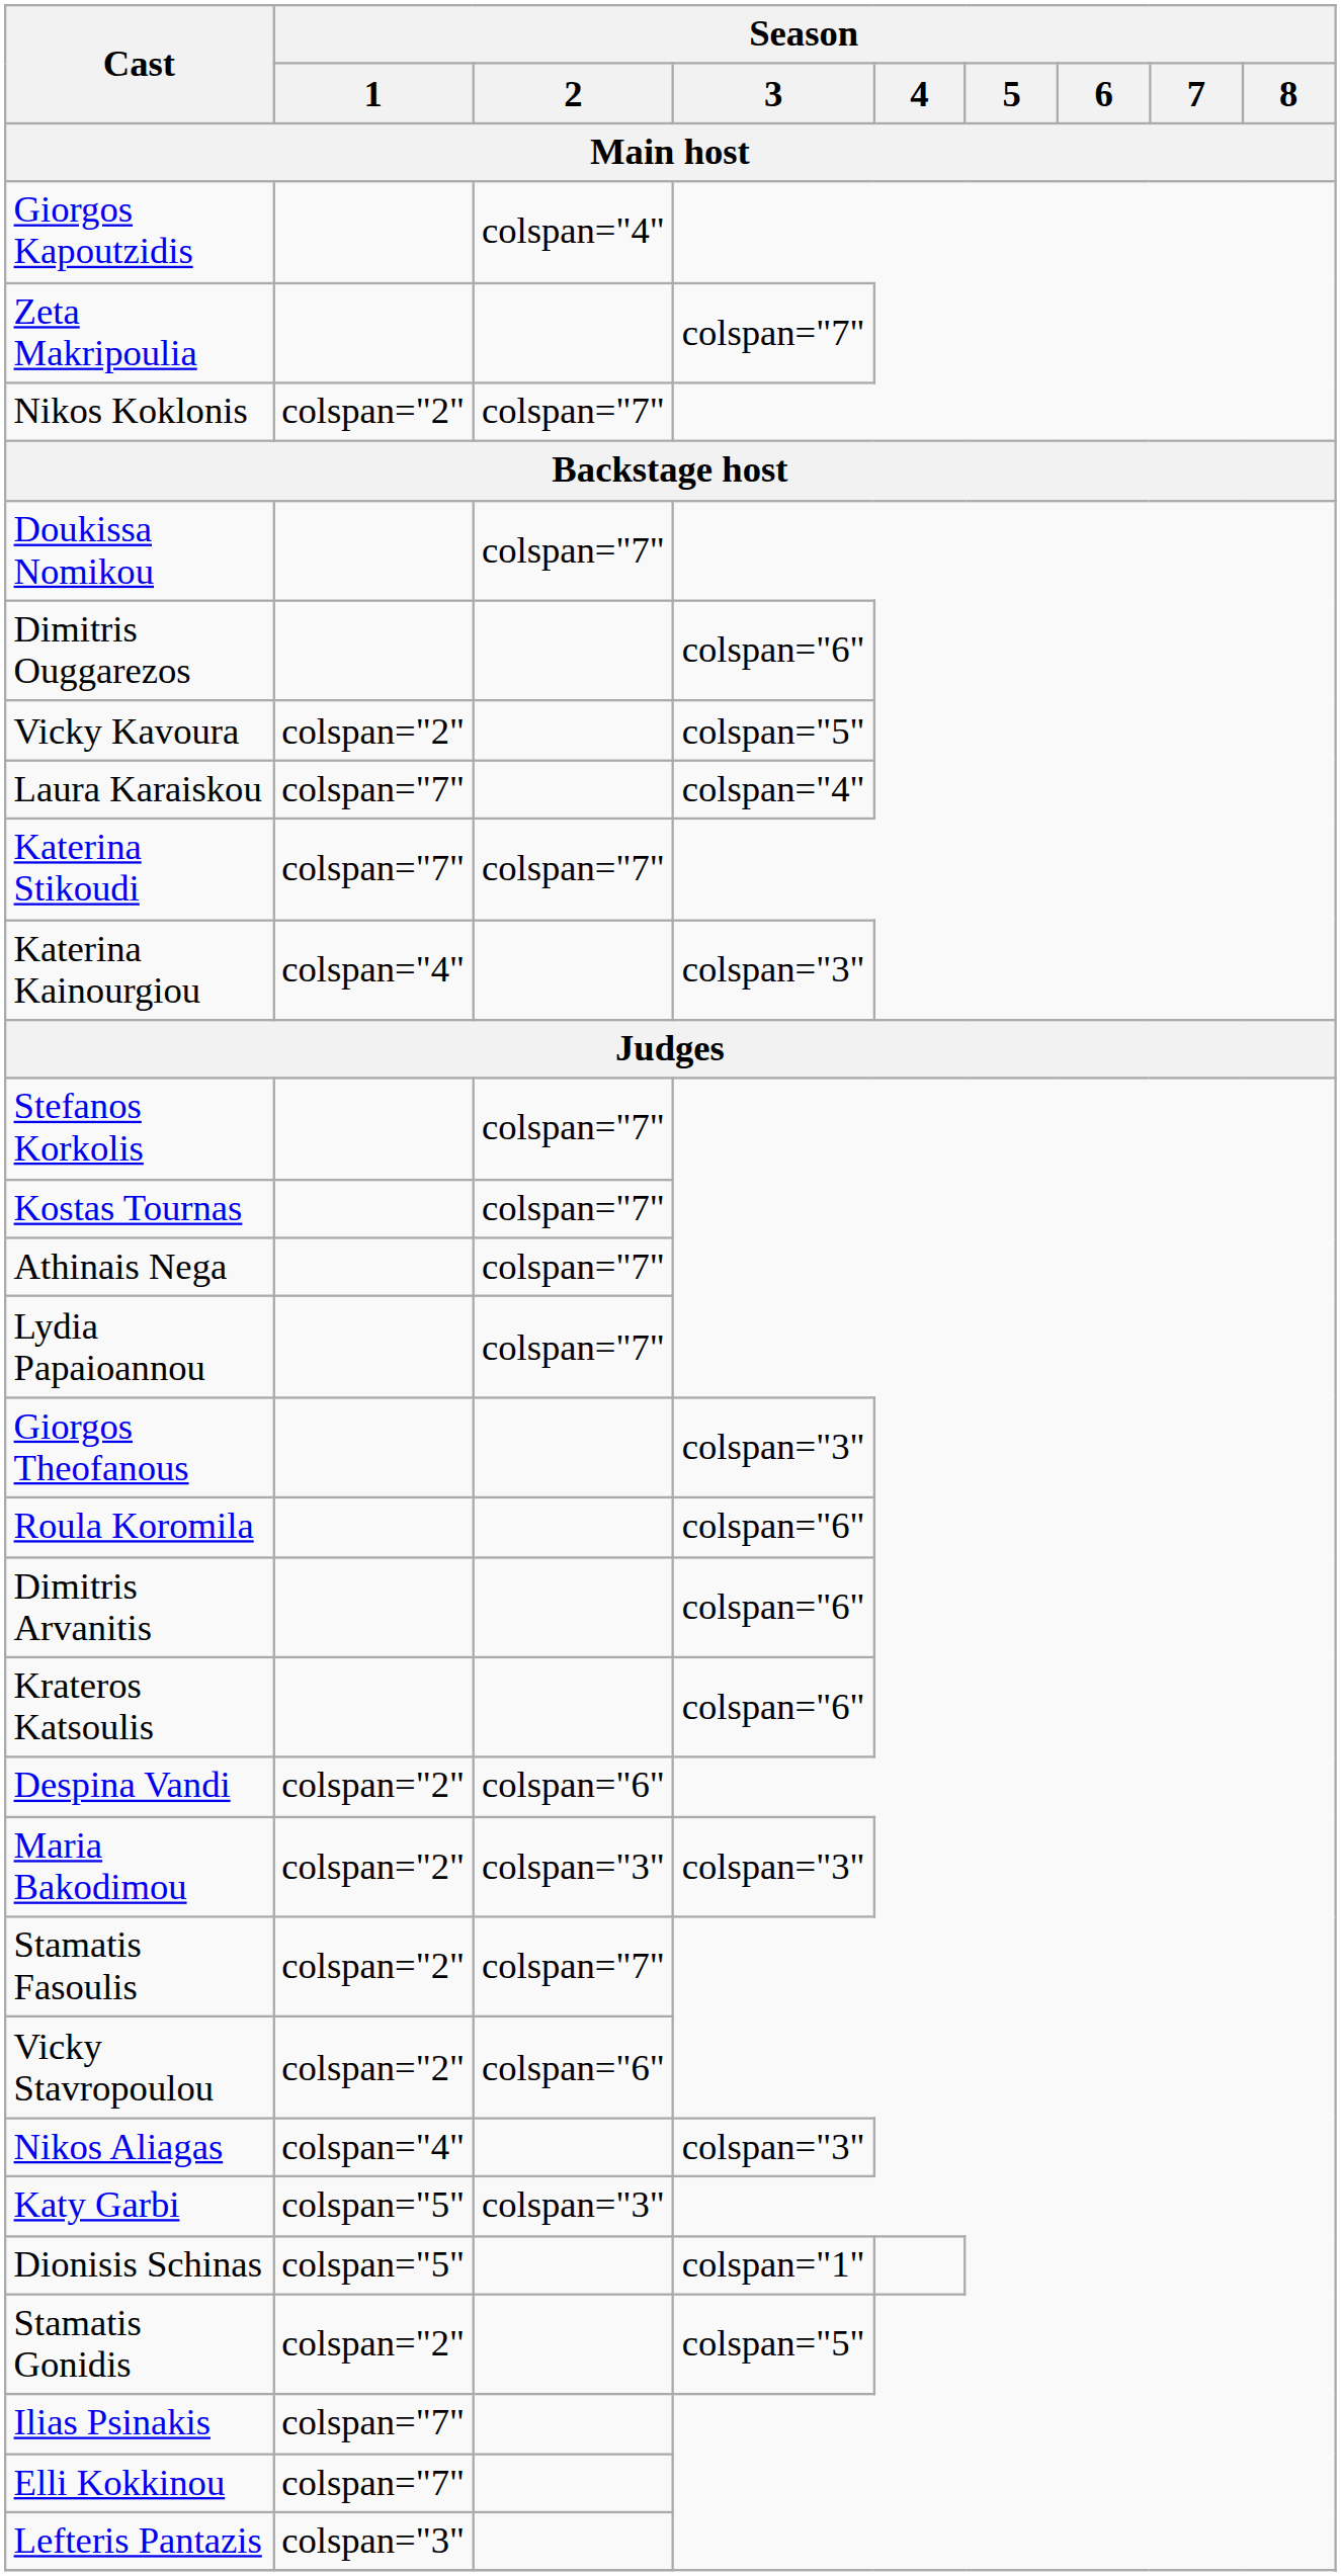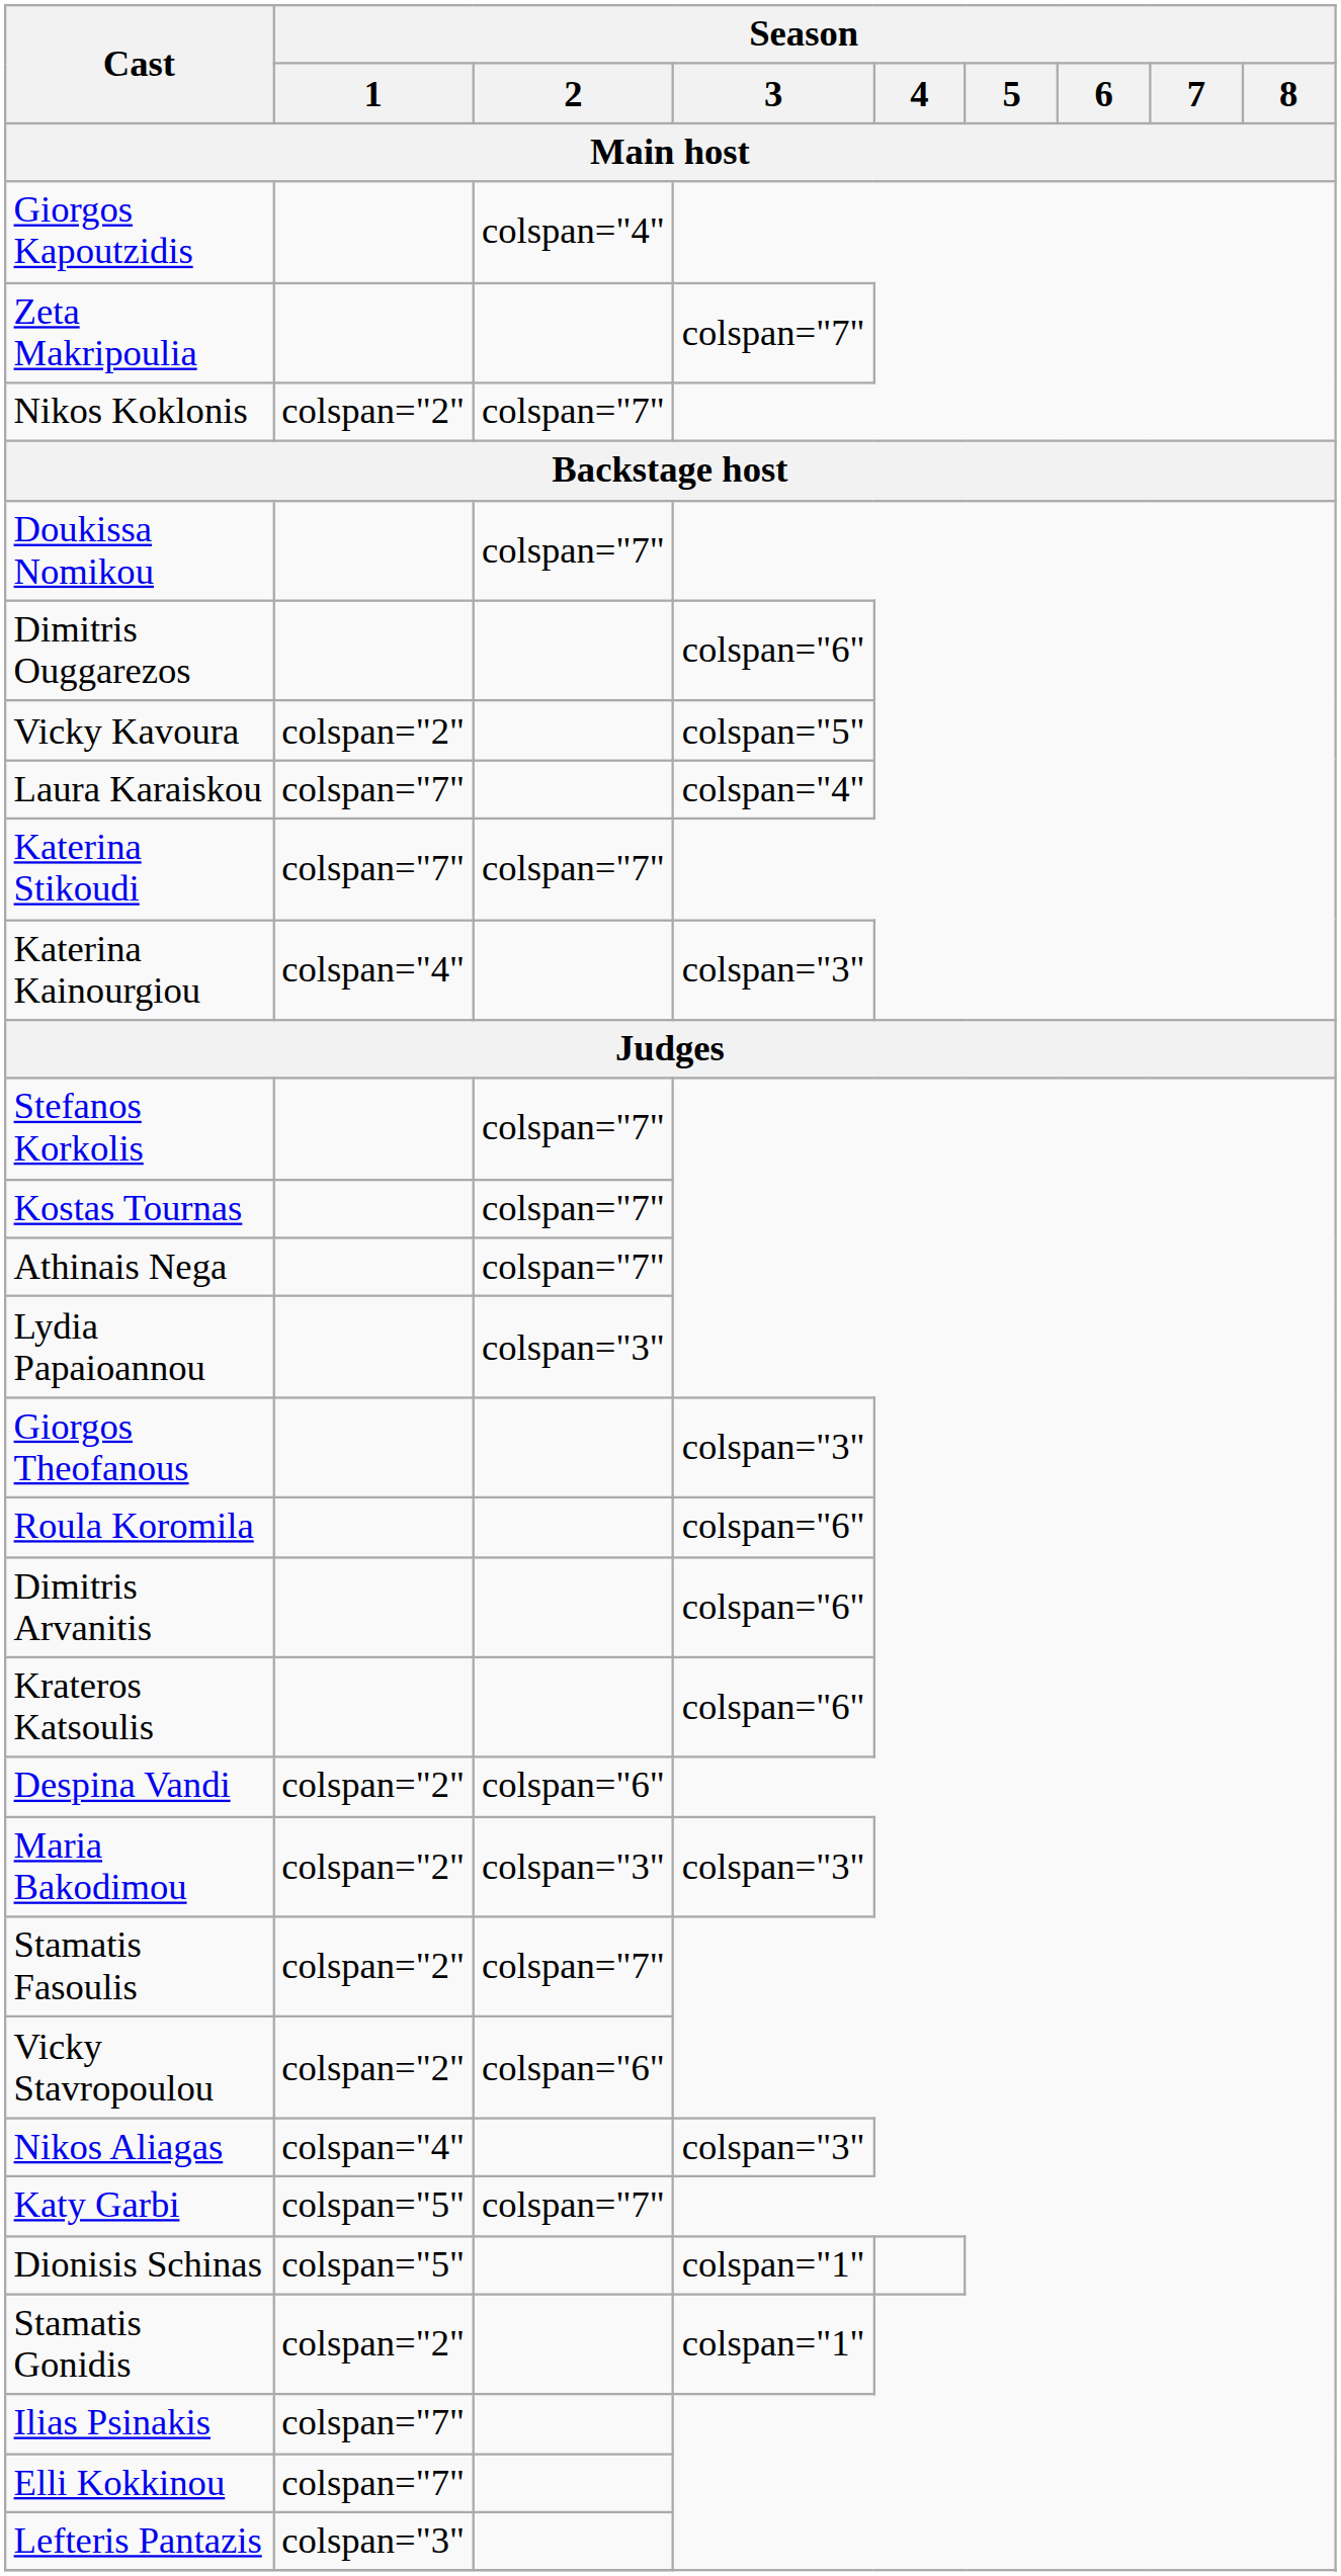Lydia Papaioannou | Season / 2: colspan="7" -> colspan="3"
Katy Garbi | Season / 2: colspan="3" -> colspan="7"
Stamatis Gonidis | Season / 3: colspan="5" -> colspan="1"
